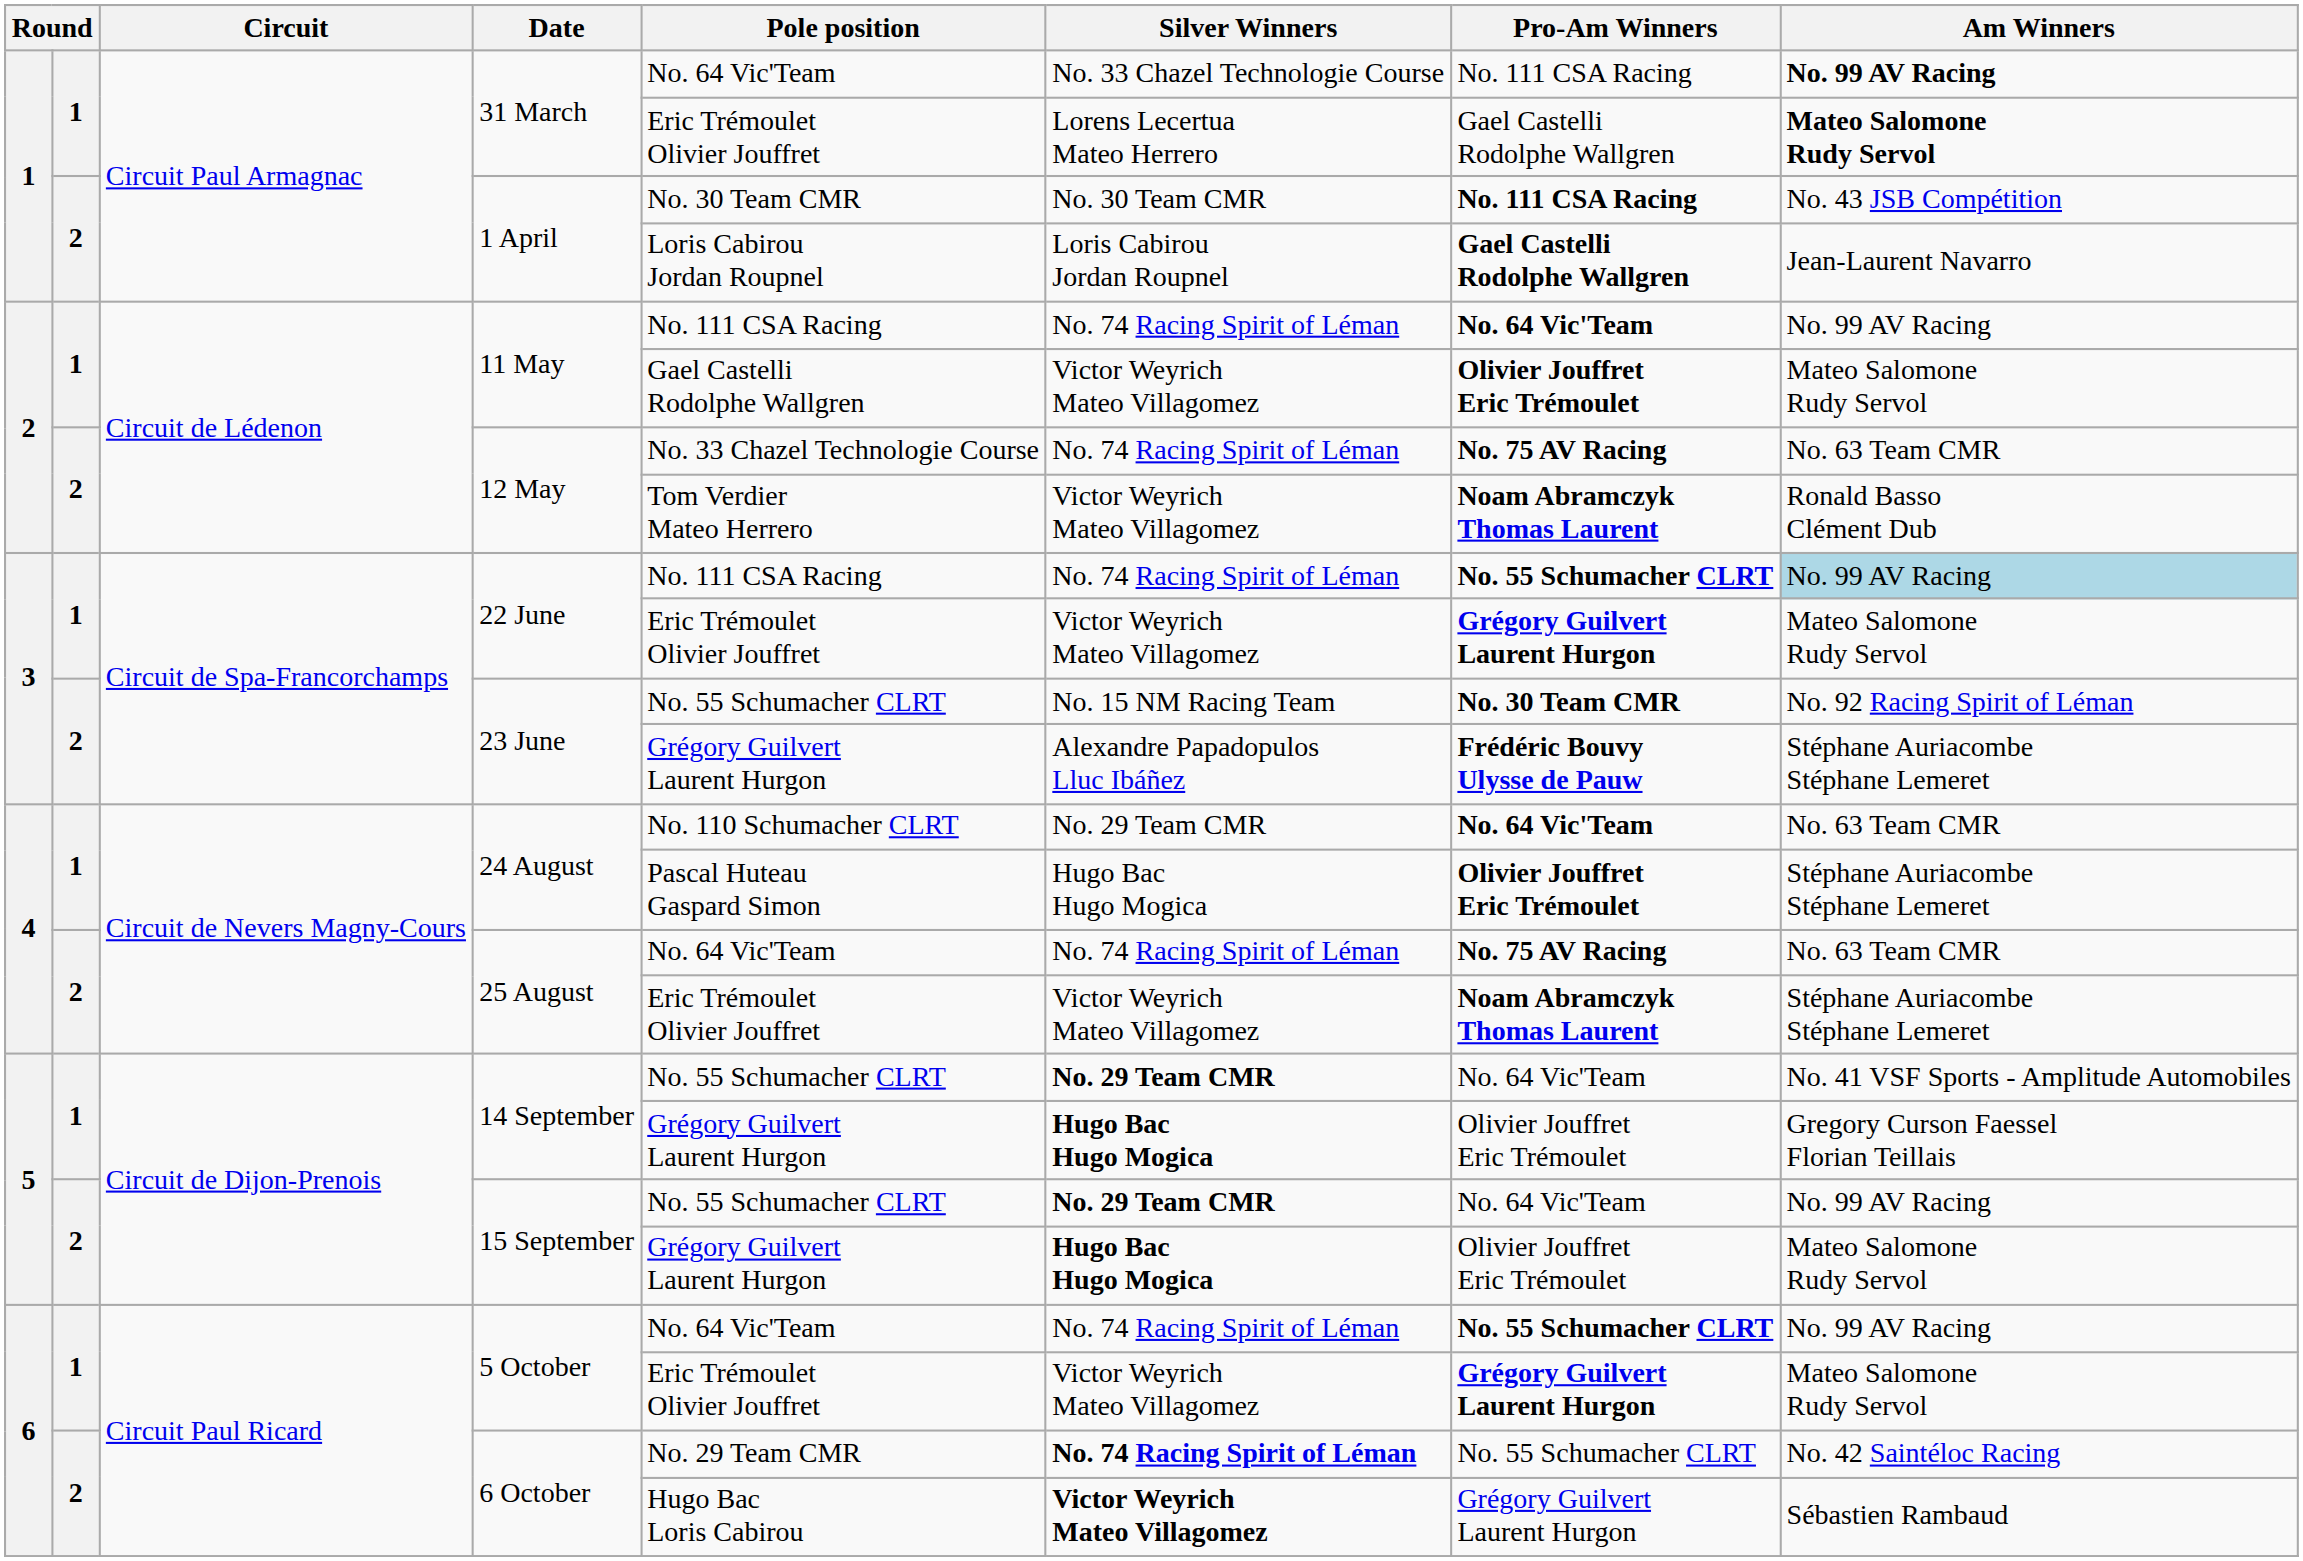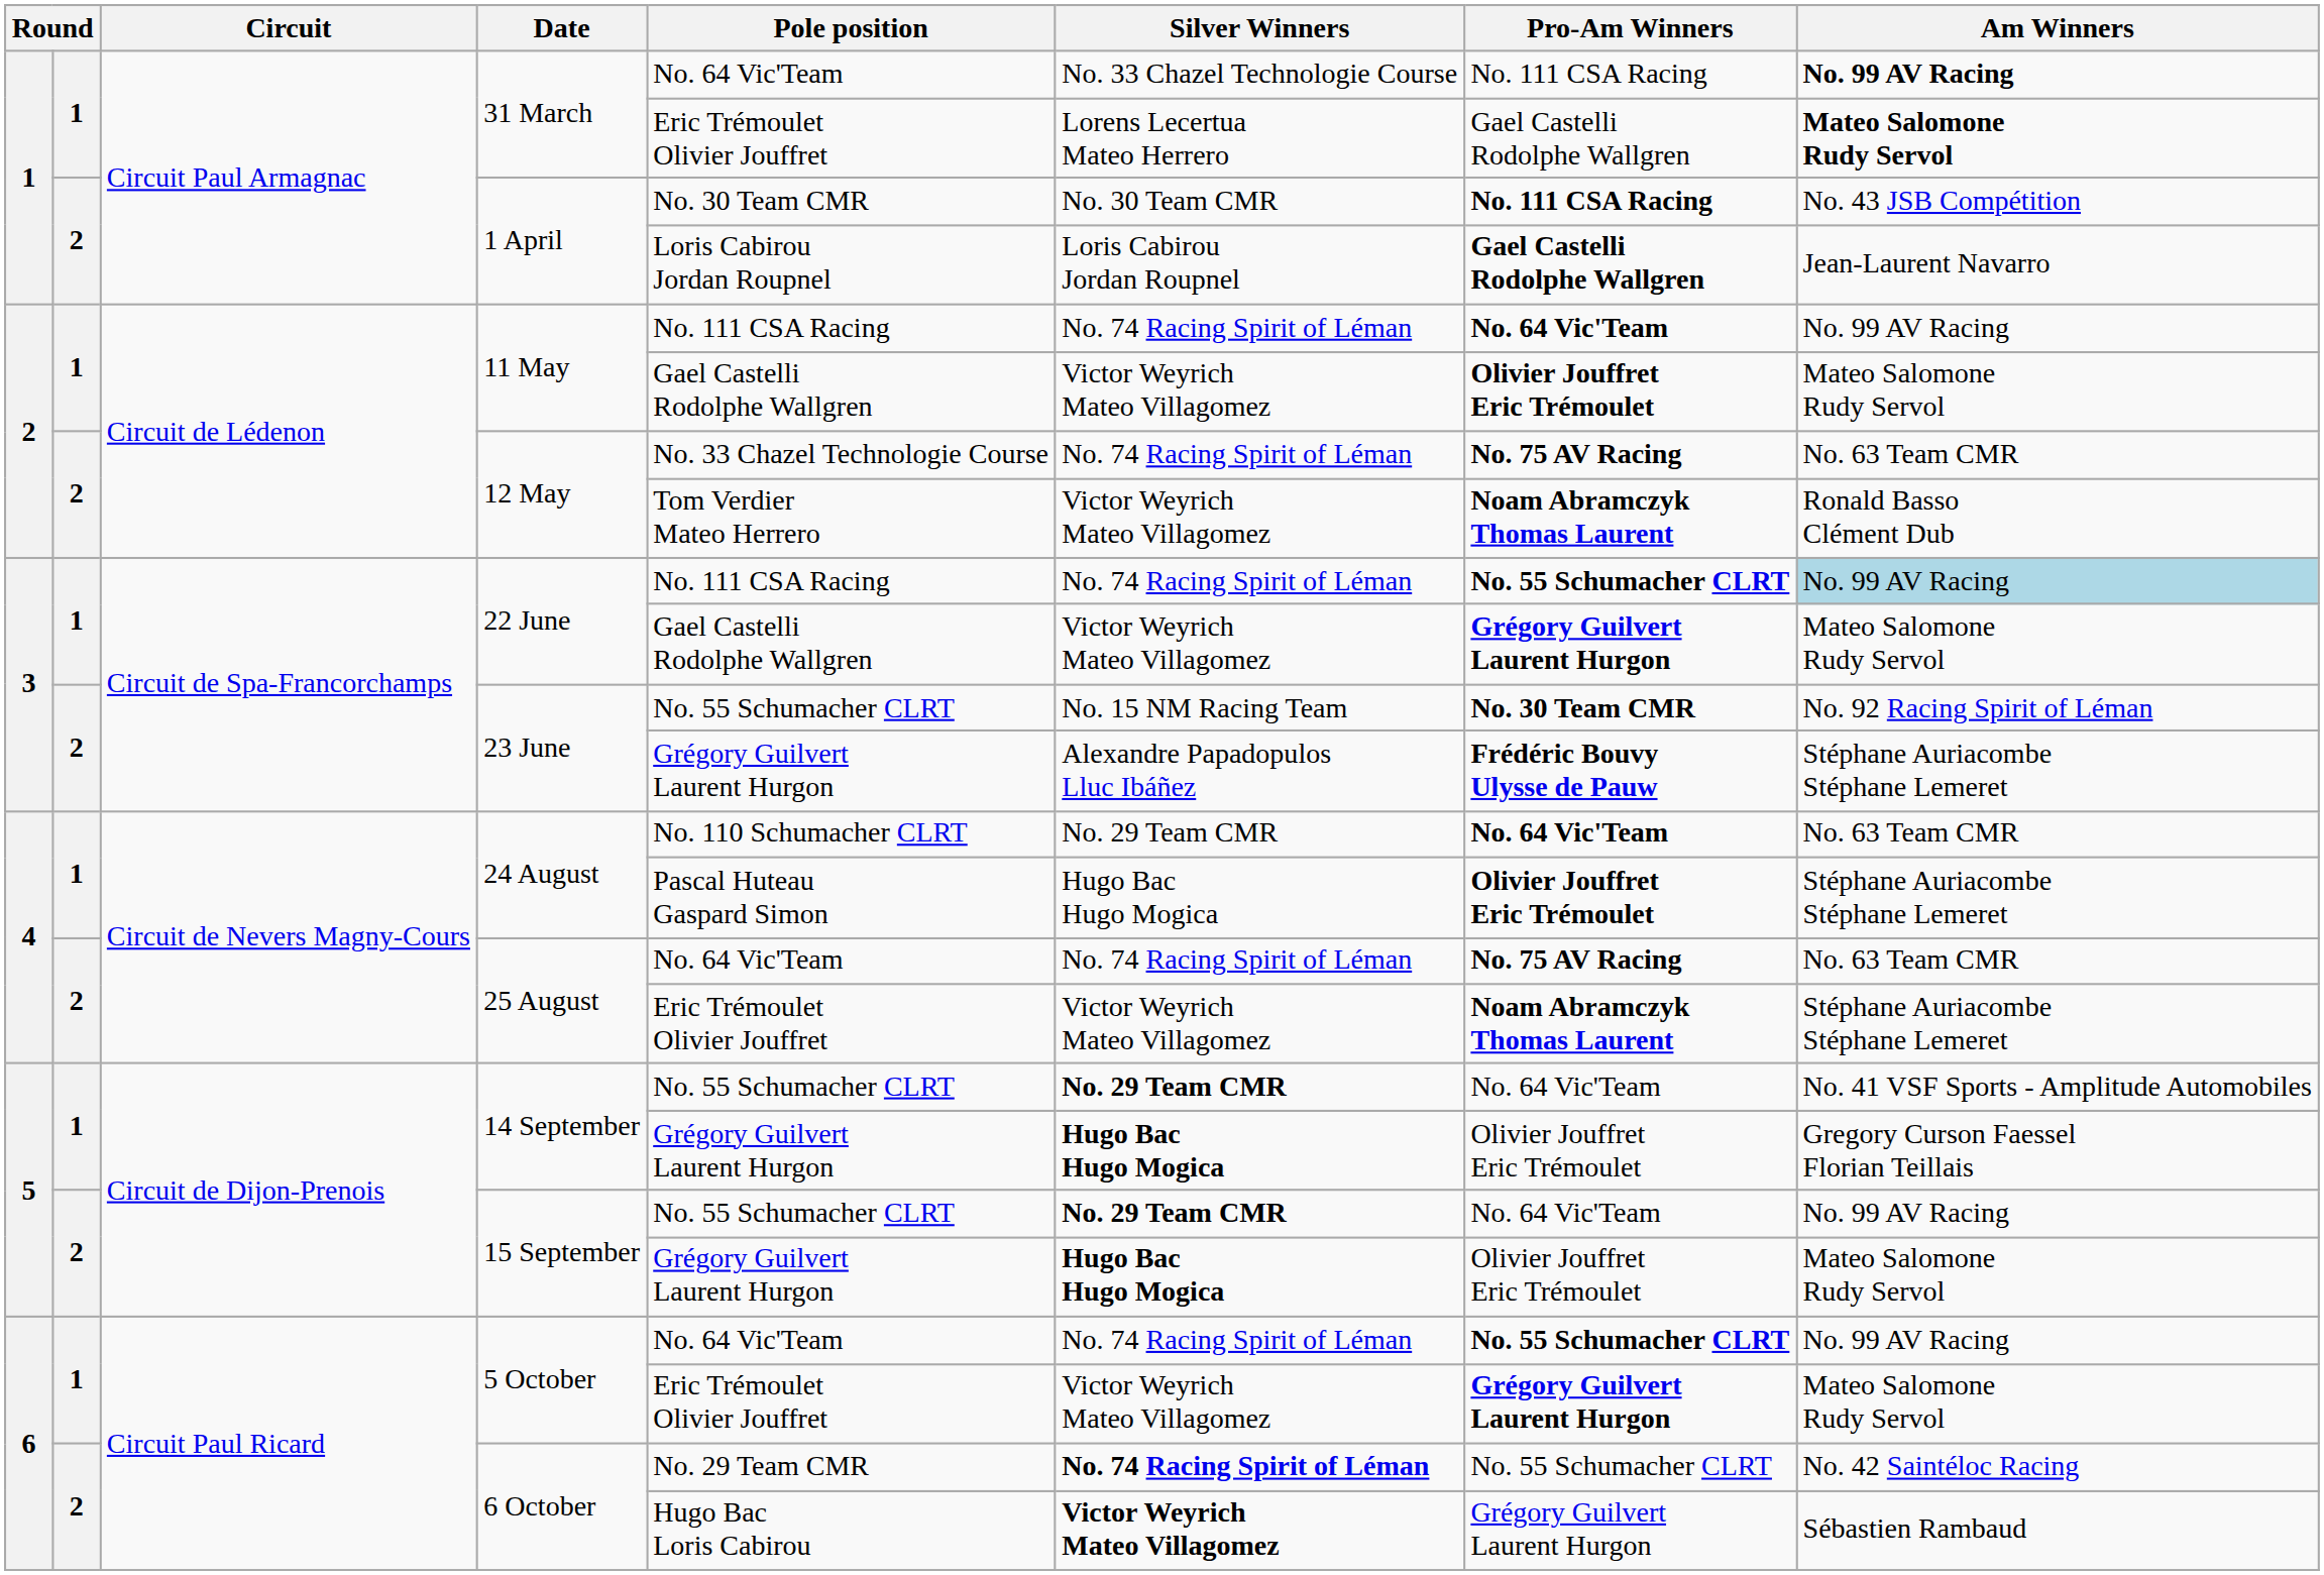row 11 | Pole position: Eric Trémoulet Olivier Jouffret -> Gael Castelli Rodolphe Wallgren
